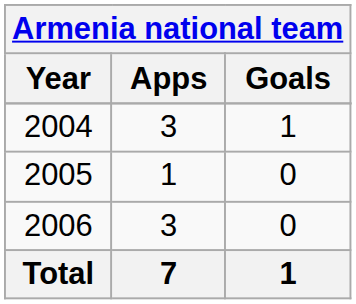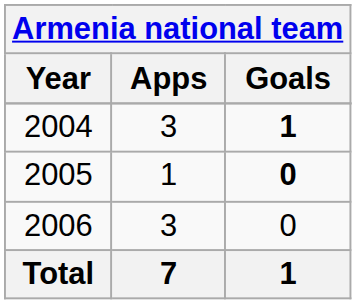2004 | Goals: normal -> bold
2005 | Goals: normal -> bold
